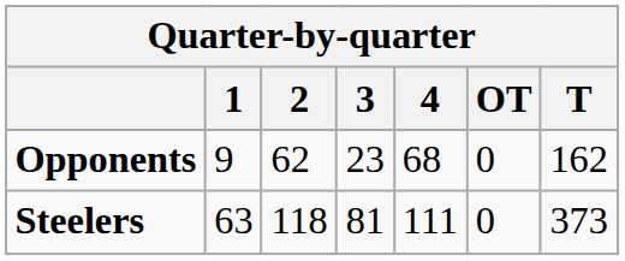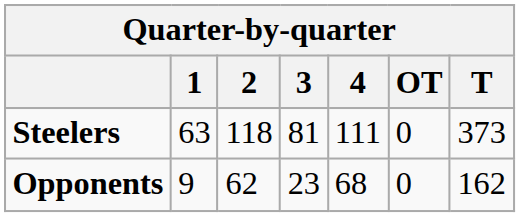rows swapped: Steelers <-> Opponents
